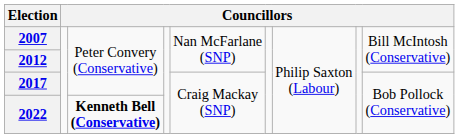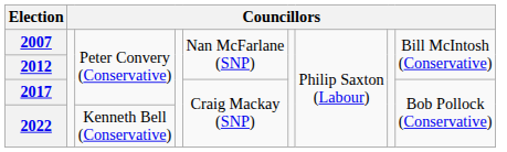2022 | column 3: bold -> normal
